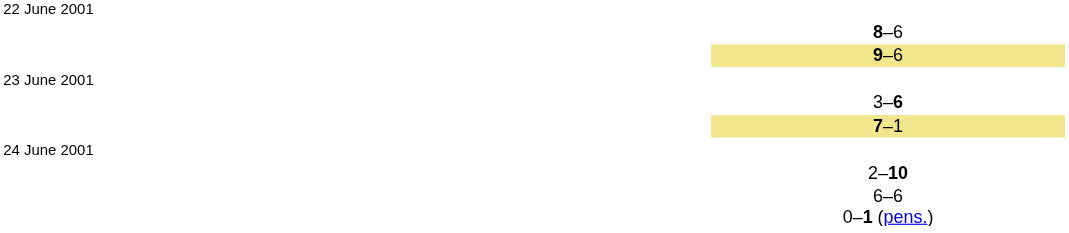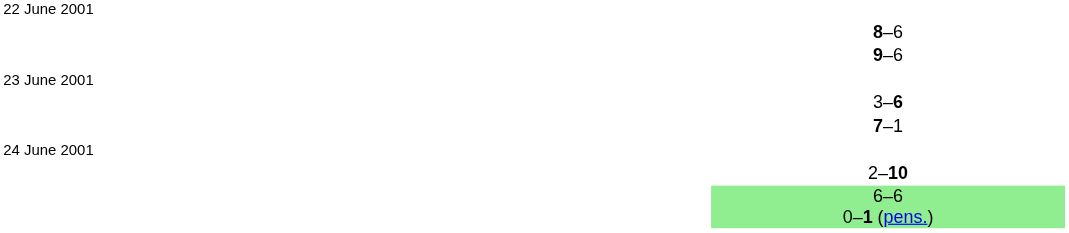9–6 | column 2: khaki background -> no background
7–1 | column 2: khaki background -> no background
6–6 0–1 (pens.) | column 2: no background -> lightgreen background
